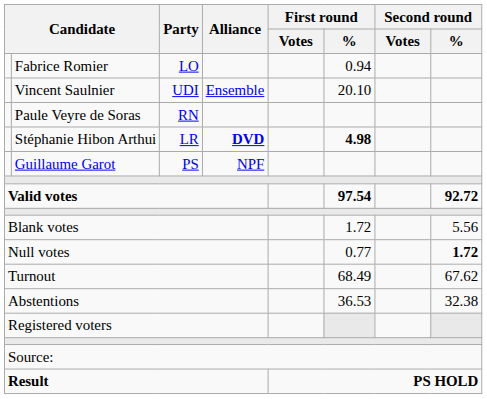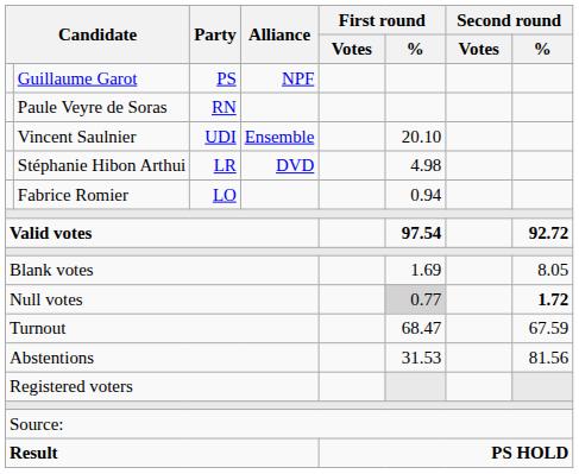rows swapped: Guillaume Garot <-> Fabrice Romier
rows swapped: Paule Veyre de Soras <-> Vincent Saulnier
Stéphanie Hibon Arthui | Alliance: bold -> normal
Stéphanie Hibon Arthui | First round / %: bold -> normal
Blank votes | First round / %: 1.72 -> 1.69
Blank votes | Second round / %: 5.56 -> 8.05
Null votes | First round / %: no background -> lightgrey background
Turnout | First round / %: 68.49 -> 68.47
Turnout | Second round / %: 67.62 -> 67.59
Abstentions | First round / %: 36.53 -> 31.53
Abstentions | Second round / %: 32.38 -> 81.56
